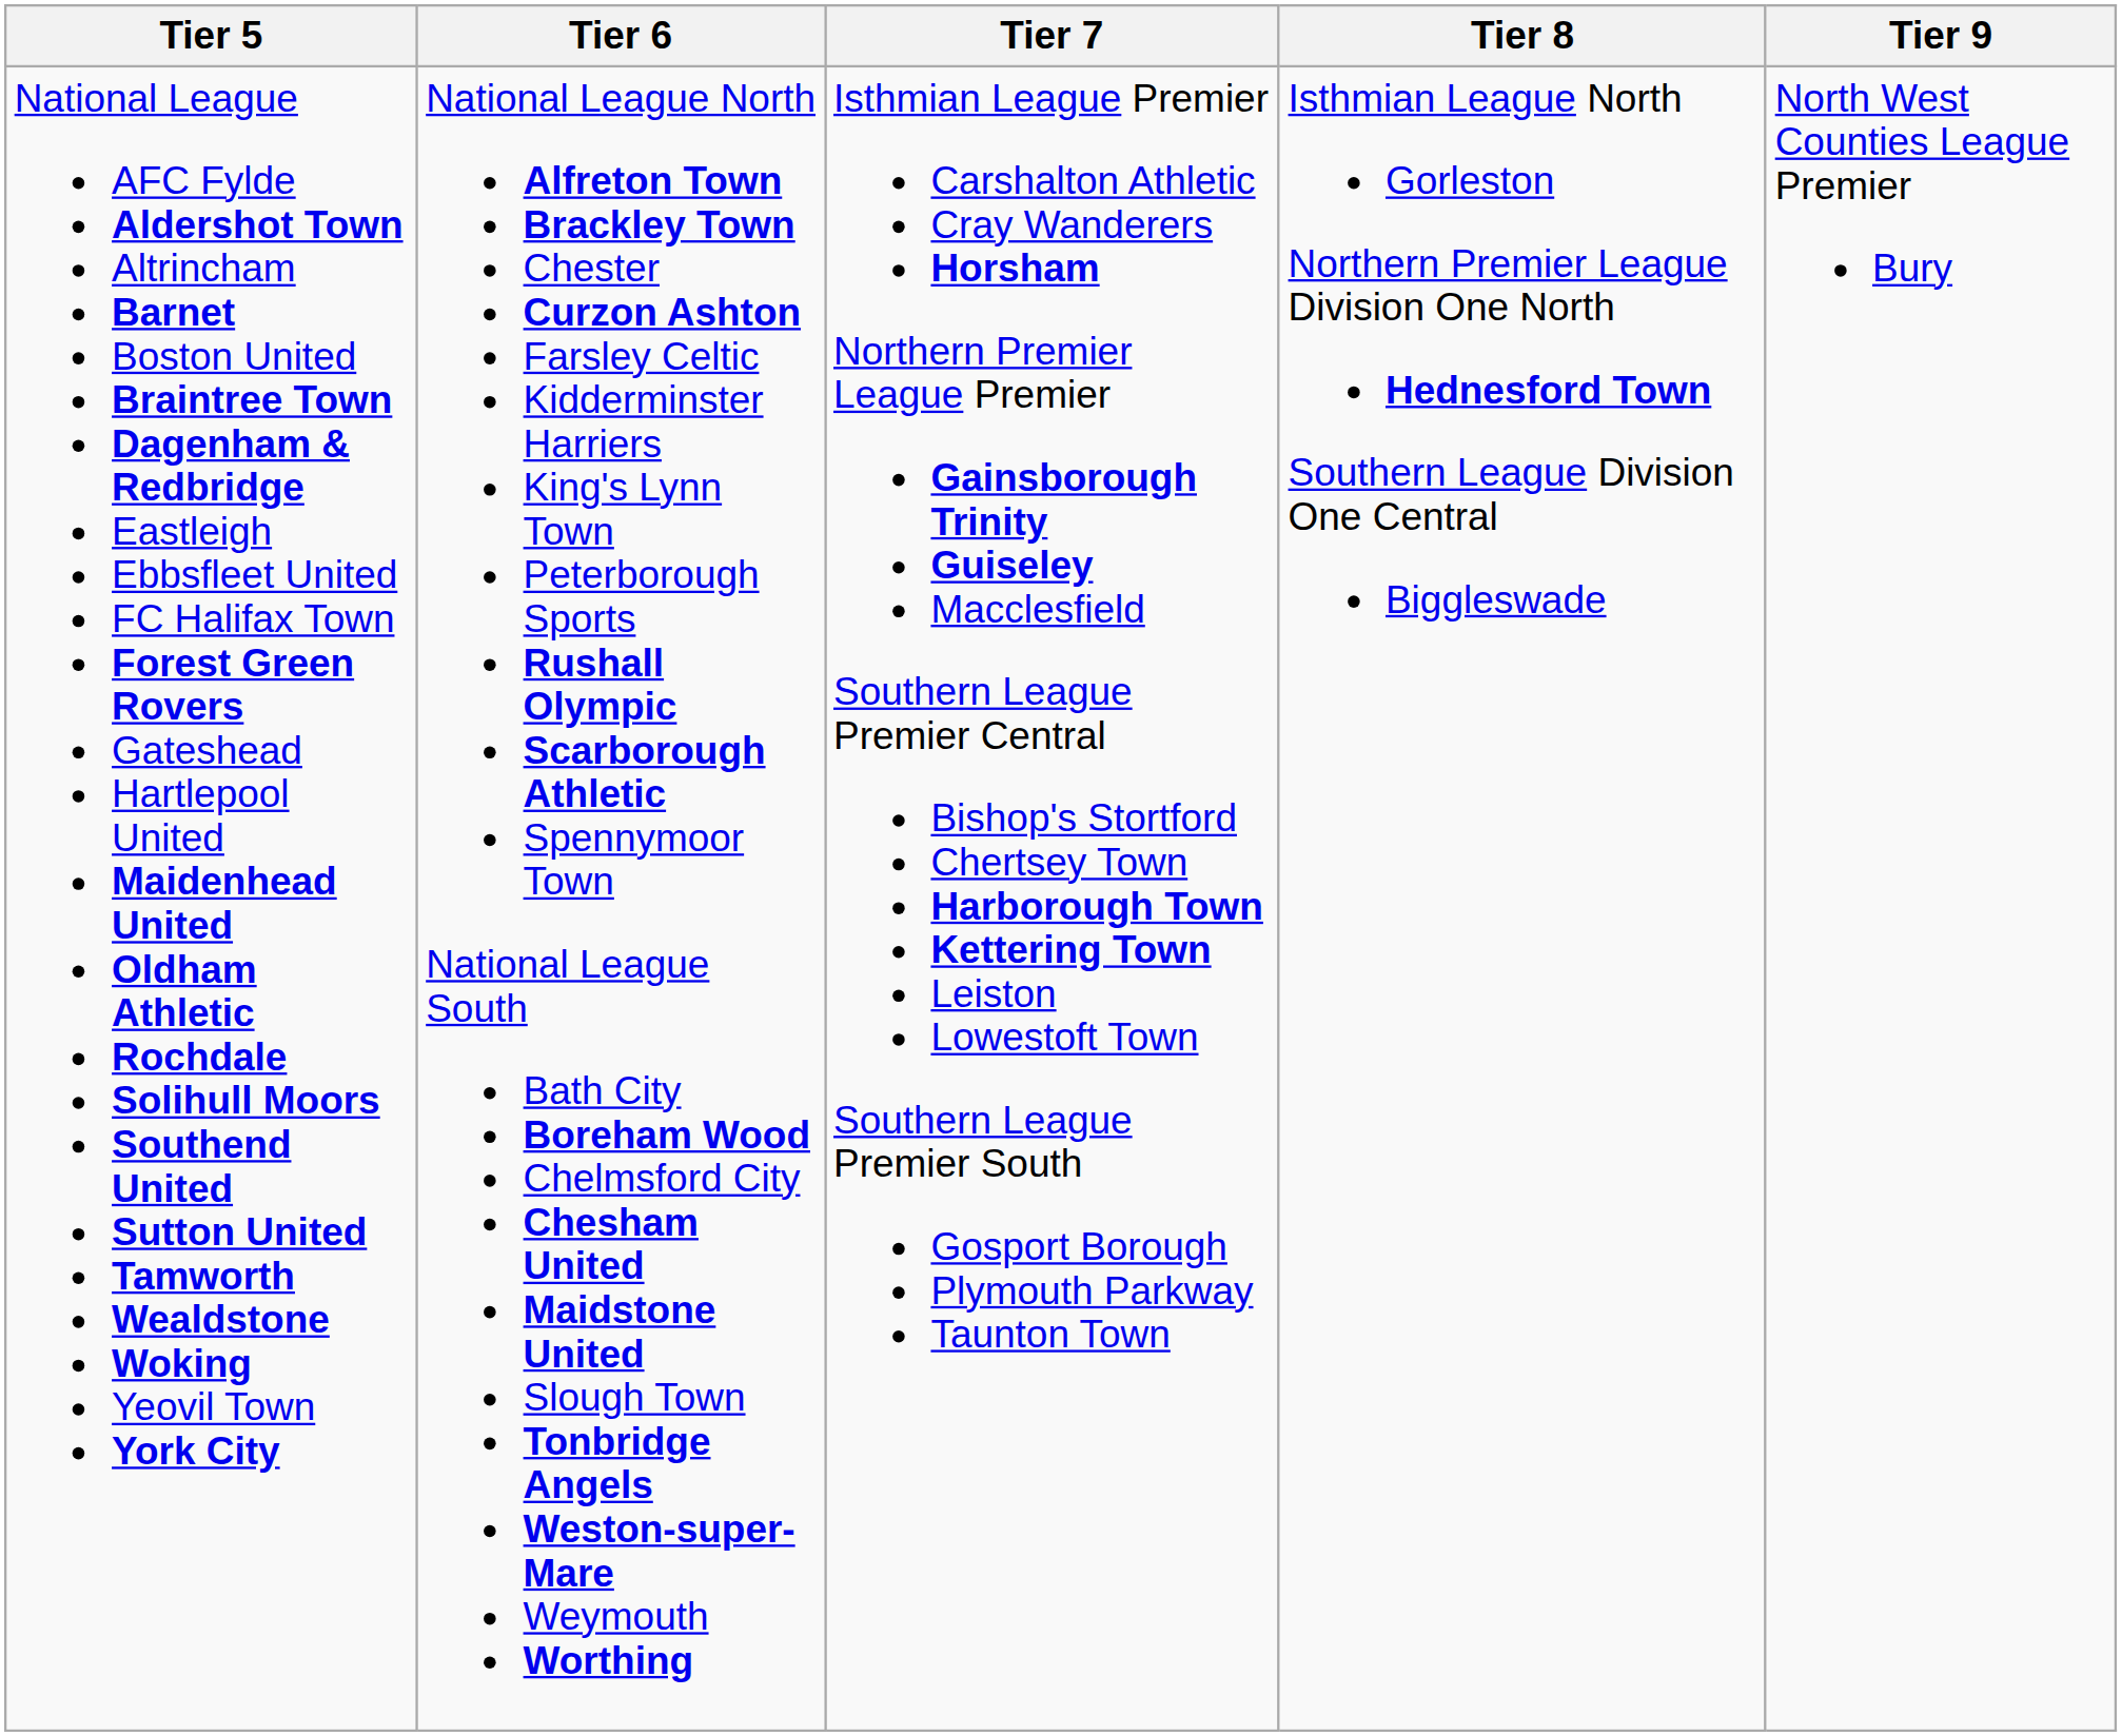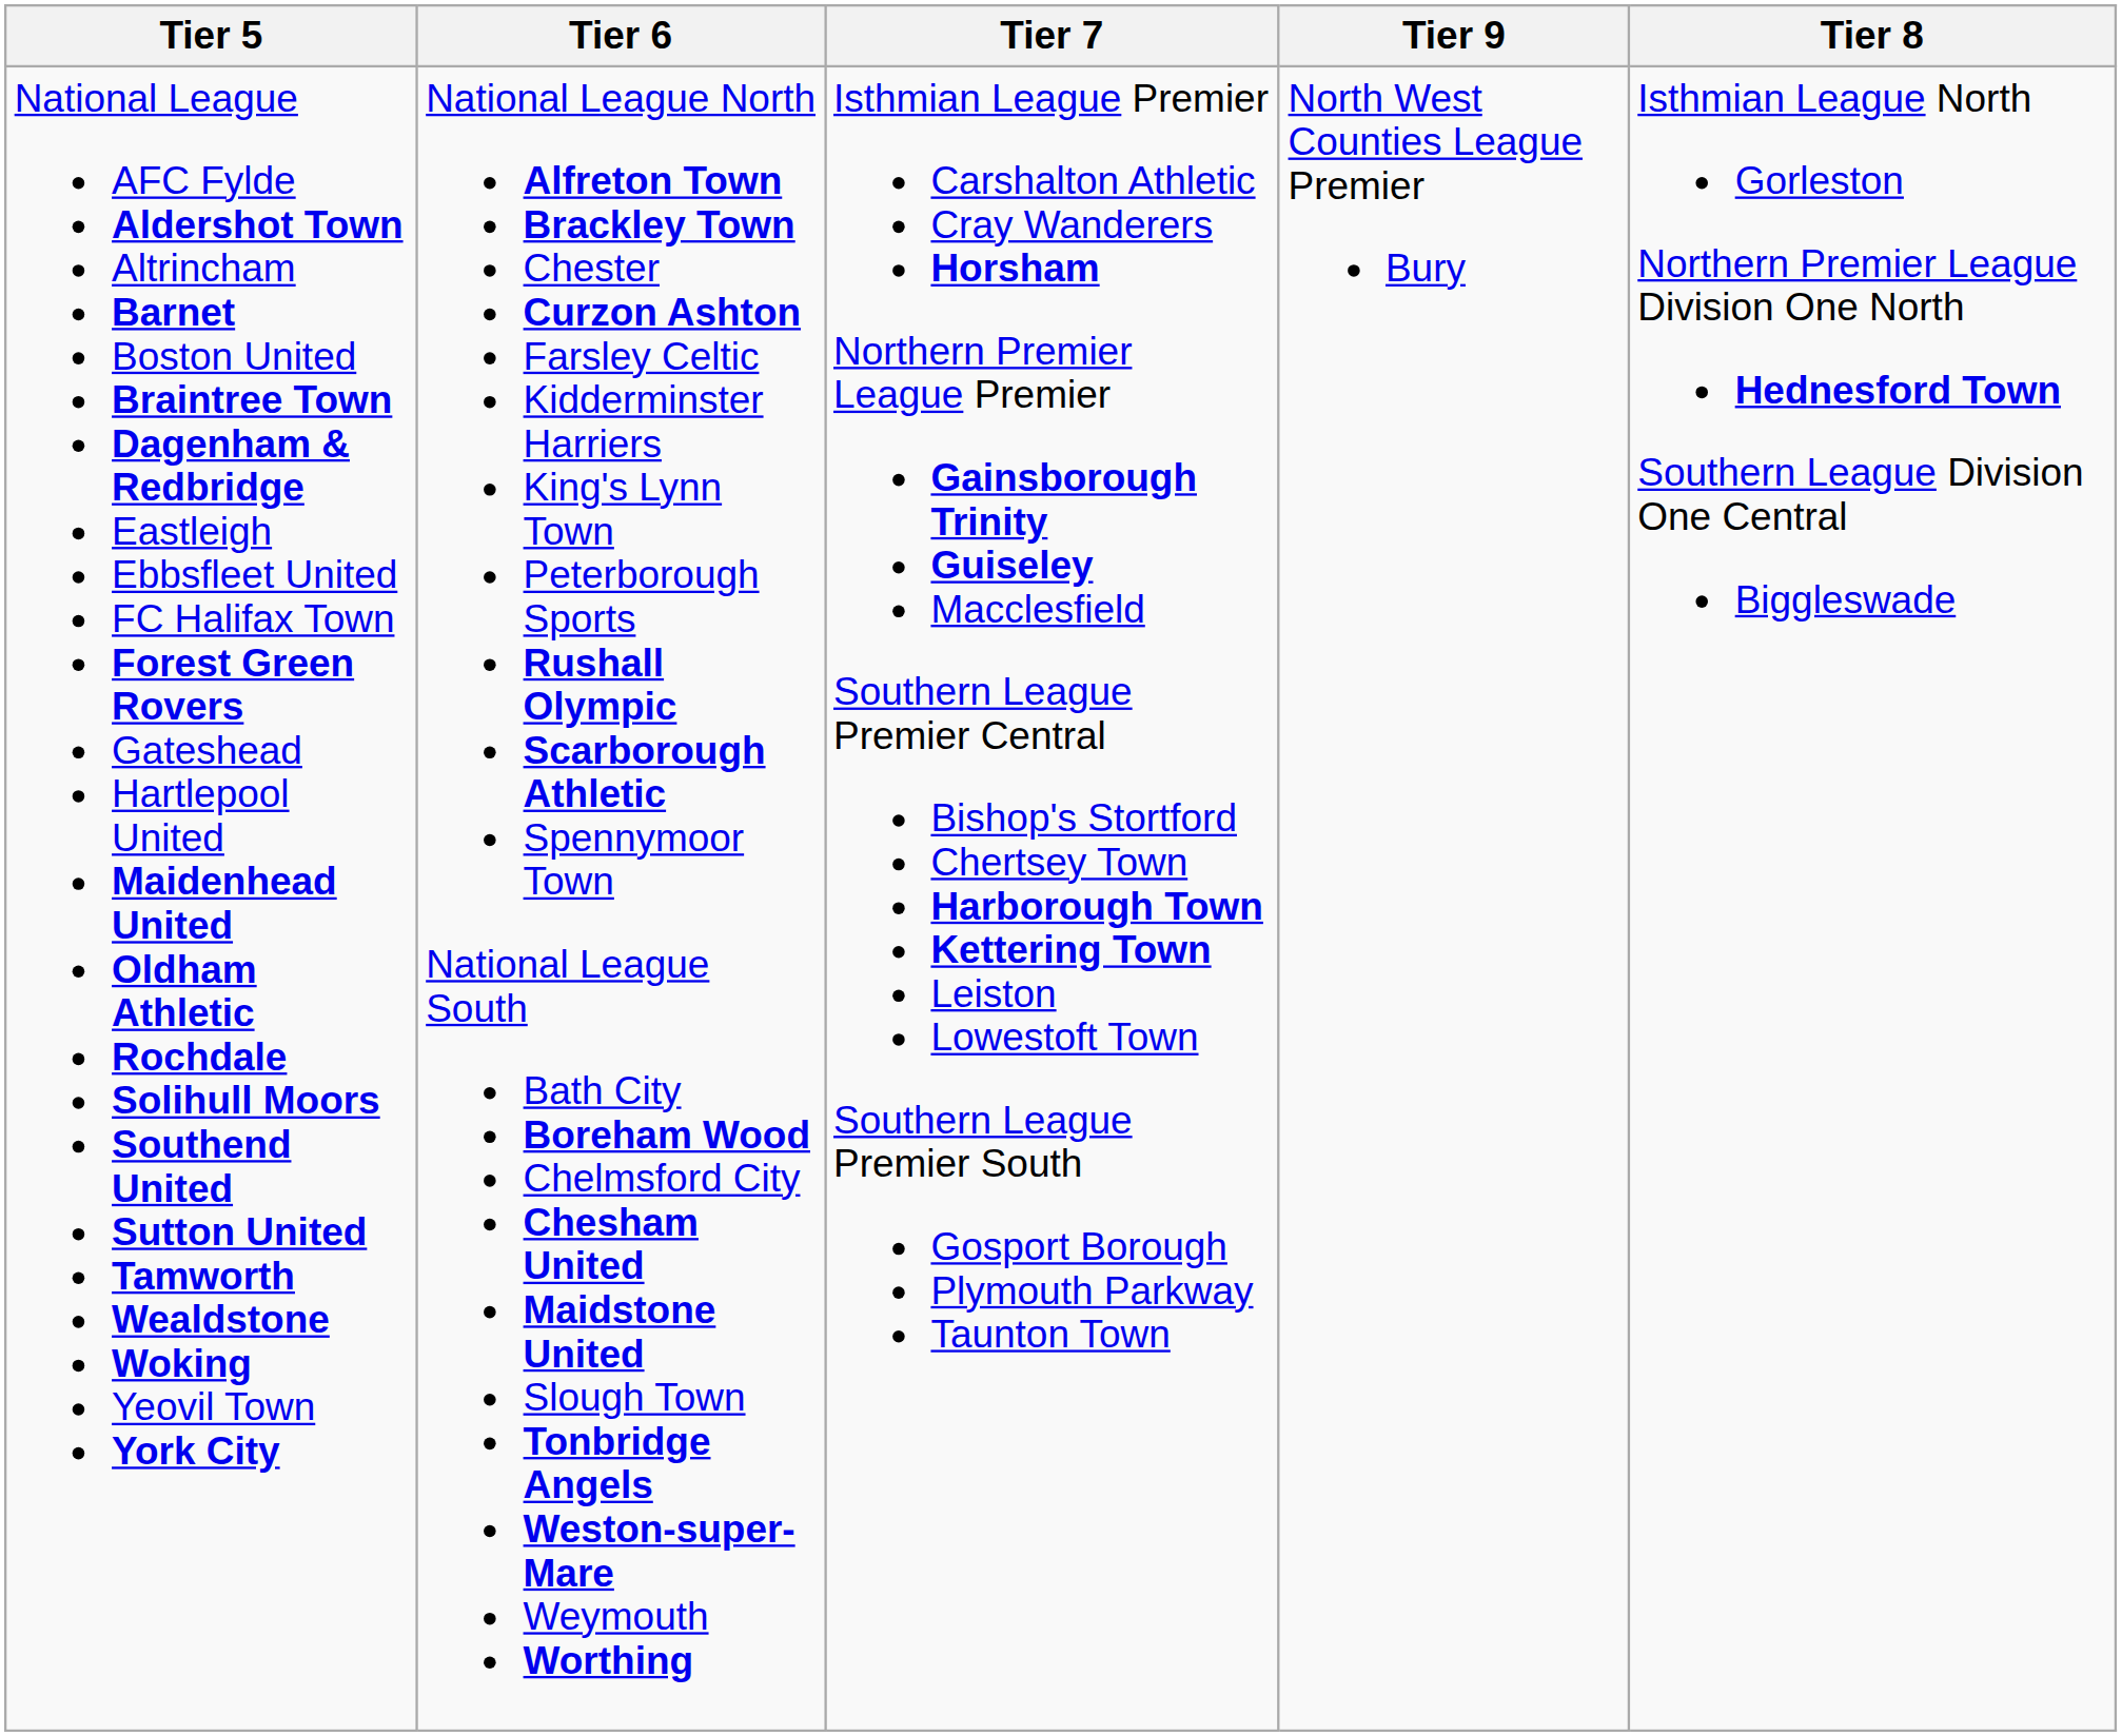columns swapped: Tier 8 <-> Tier 9
